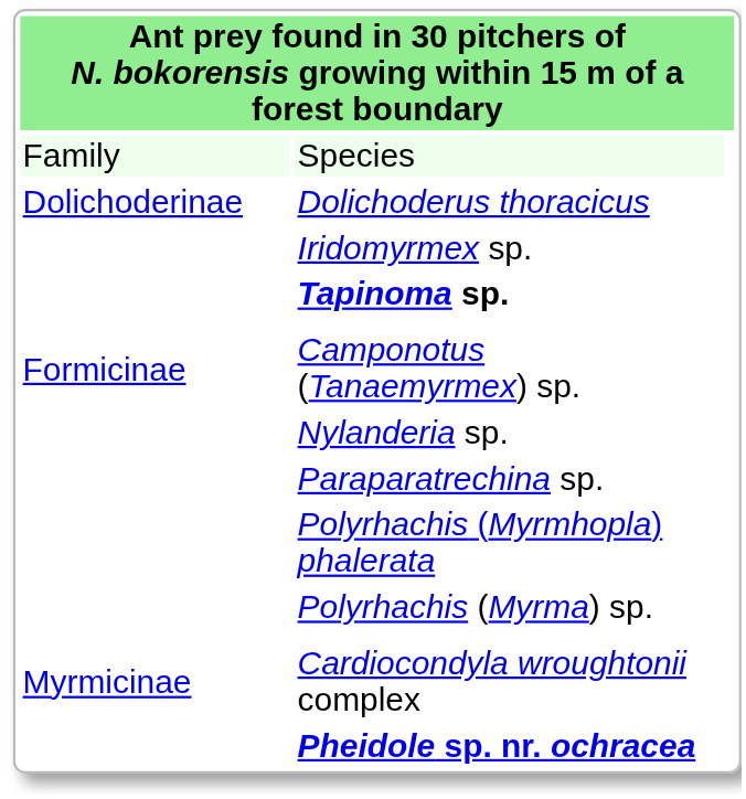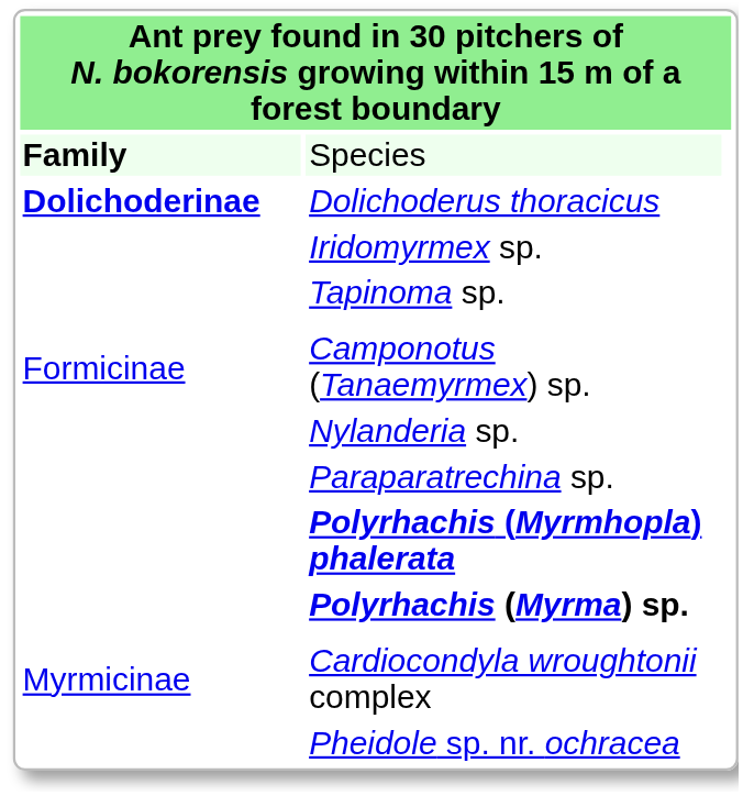Species | column 1: normal -> bold
Dolichoderus thoracicus | column 1: normal -> bold
Tapinoma sp. | column 2: bold -> normal
Polyrhachis (Myrmhopla) phalerata | column 2: normal -> bold
Polyrhachis (Myrma) sp. | column 2: normal -> bold
Pheidole sp. nr. ochracea | column 2: bold -> normal
